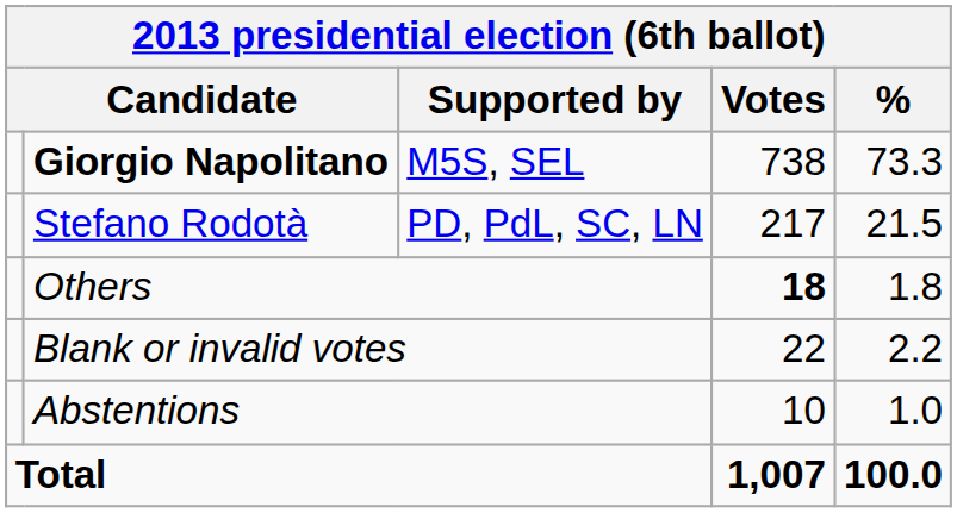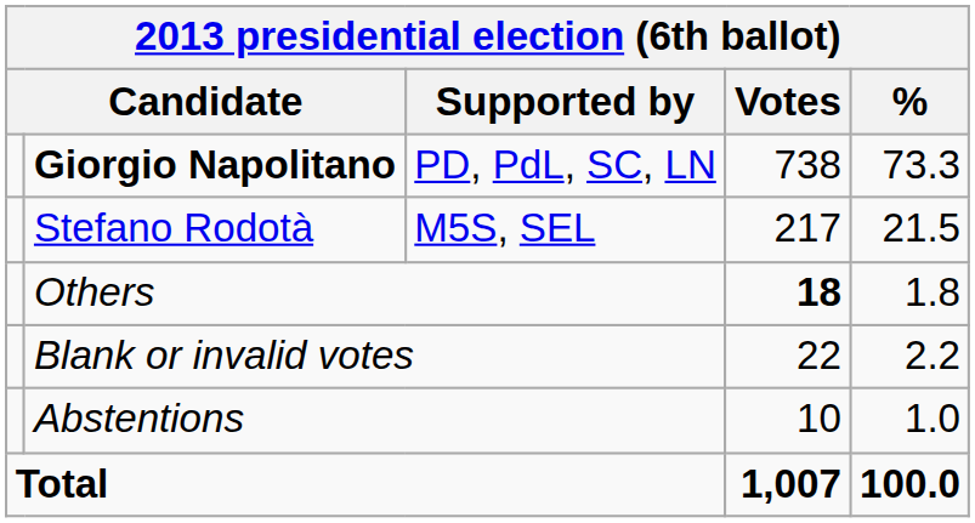Giorgio Napolitano | Supported by: M5S, SEL -> PD, PdL, SC, LN
Stefano Rodotà | Supported by: PD, PdL, SC, LN -> M5S, SEL
